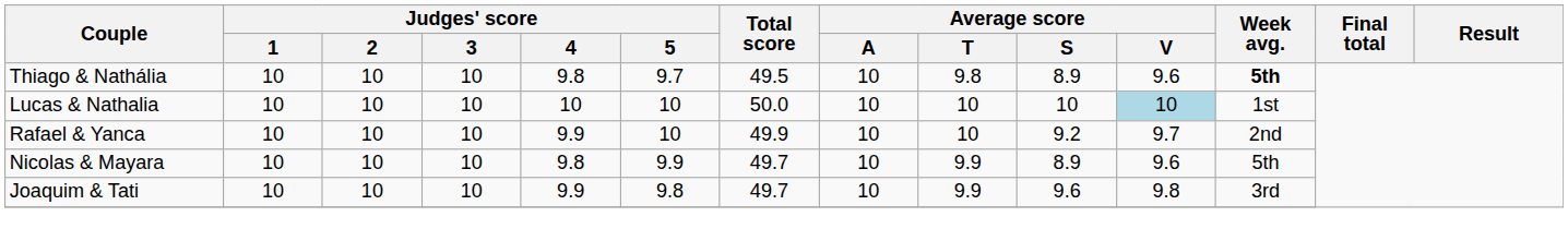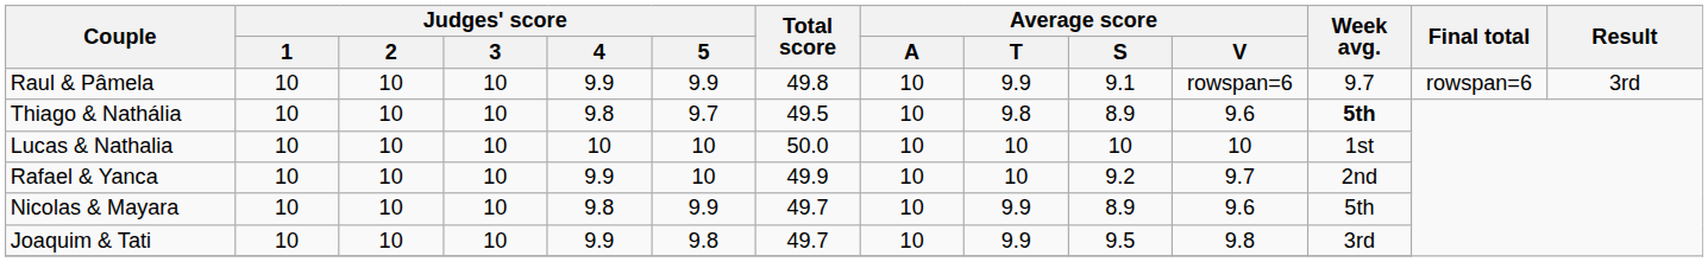+ row: Raul & Pâmela | 10 | 10 | 10 | 9.9 | 9.9 | 49.8 | 10 | 9.9 | 9.1 | rowspan=6 | 9.7 | rowspan=6 | 3rd
Lucas & Nathalia | Average score / V: lightblue background -> no background
Joaquim & Tati | Average score / S: 9.6 -> 9.5
